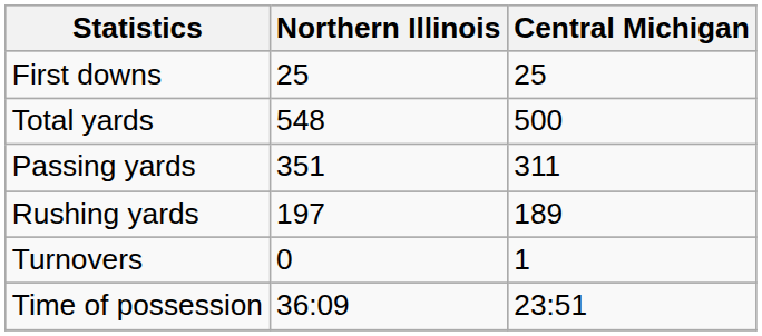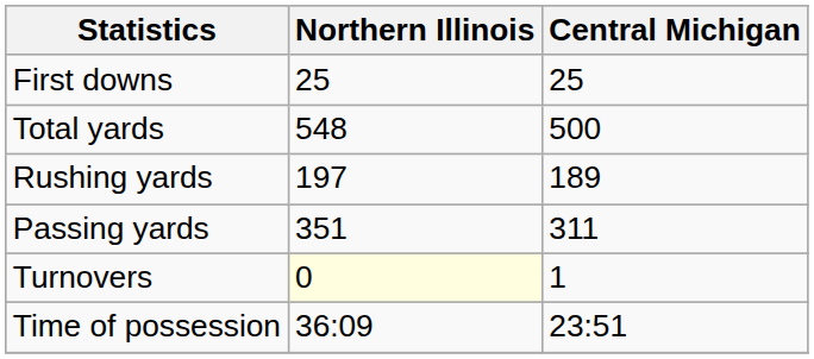rows swapped: Rushing yards <-> Passing yards
Turnovers | Northern Illinois: no background -> lightyellow background
